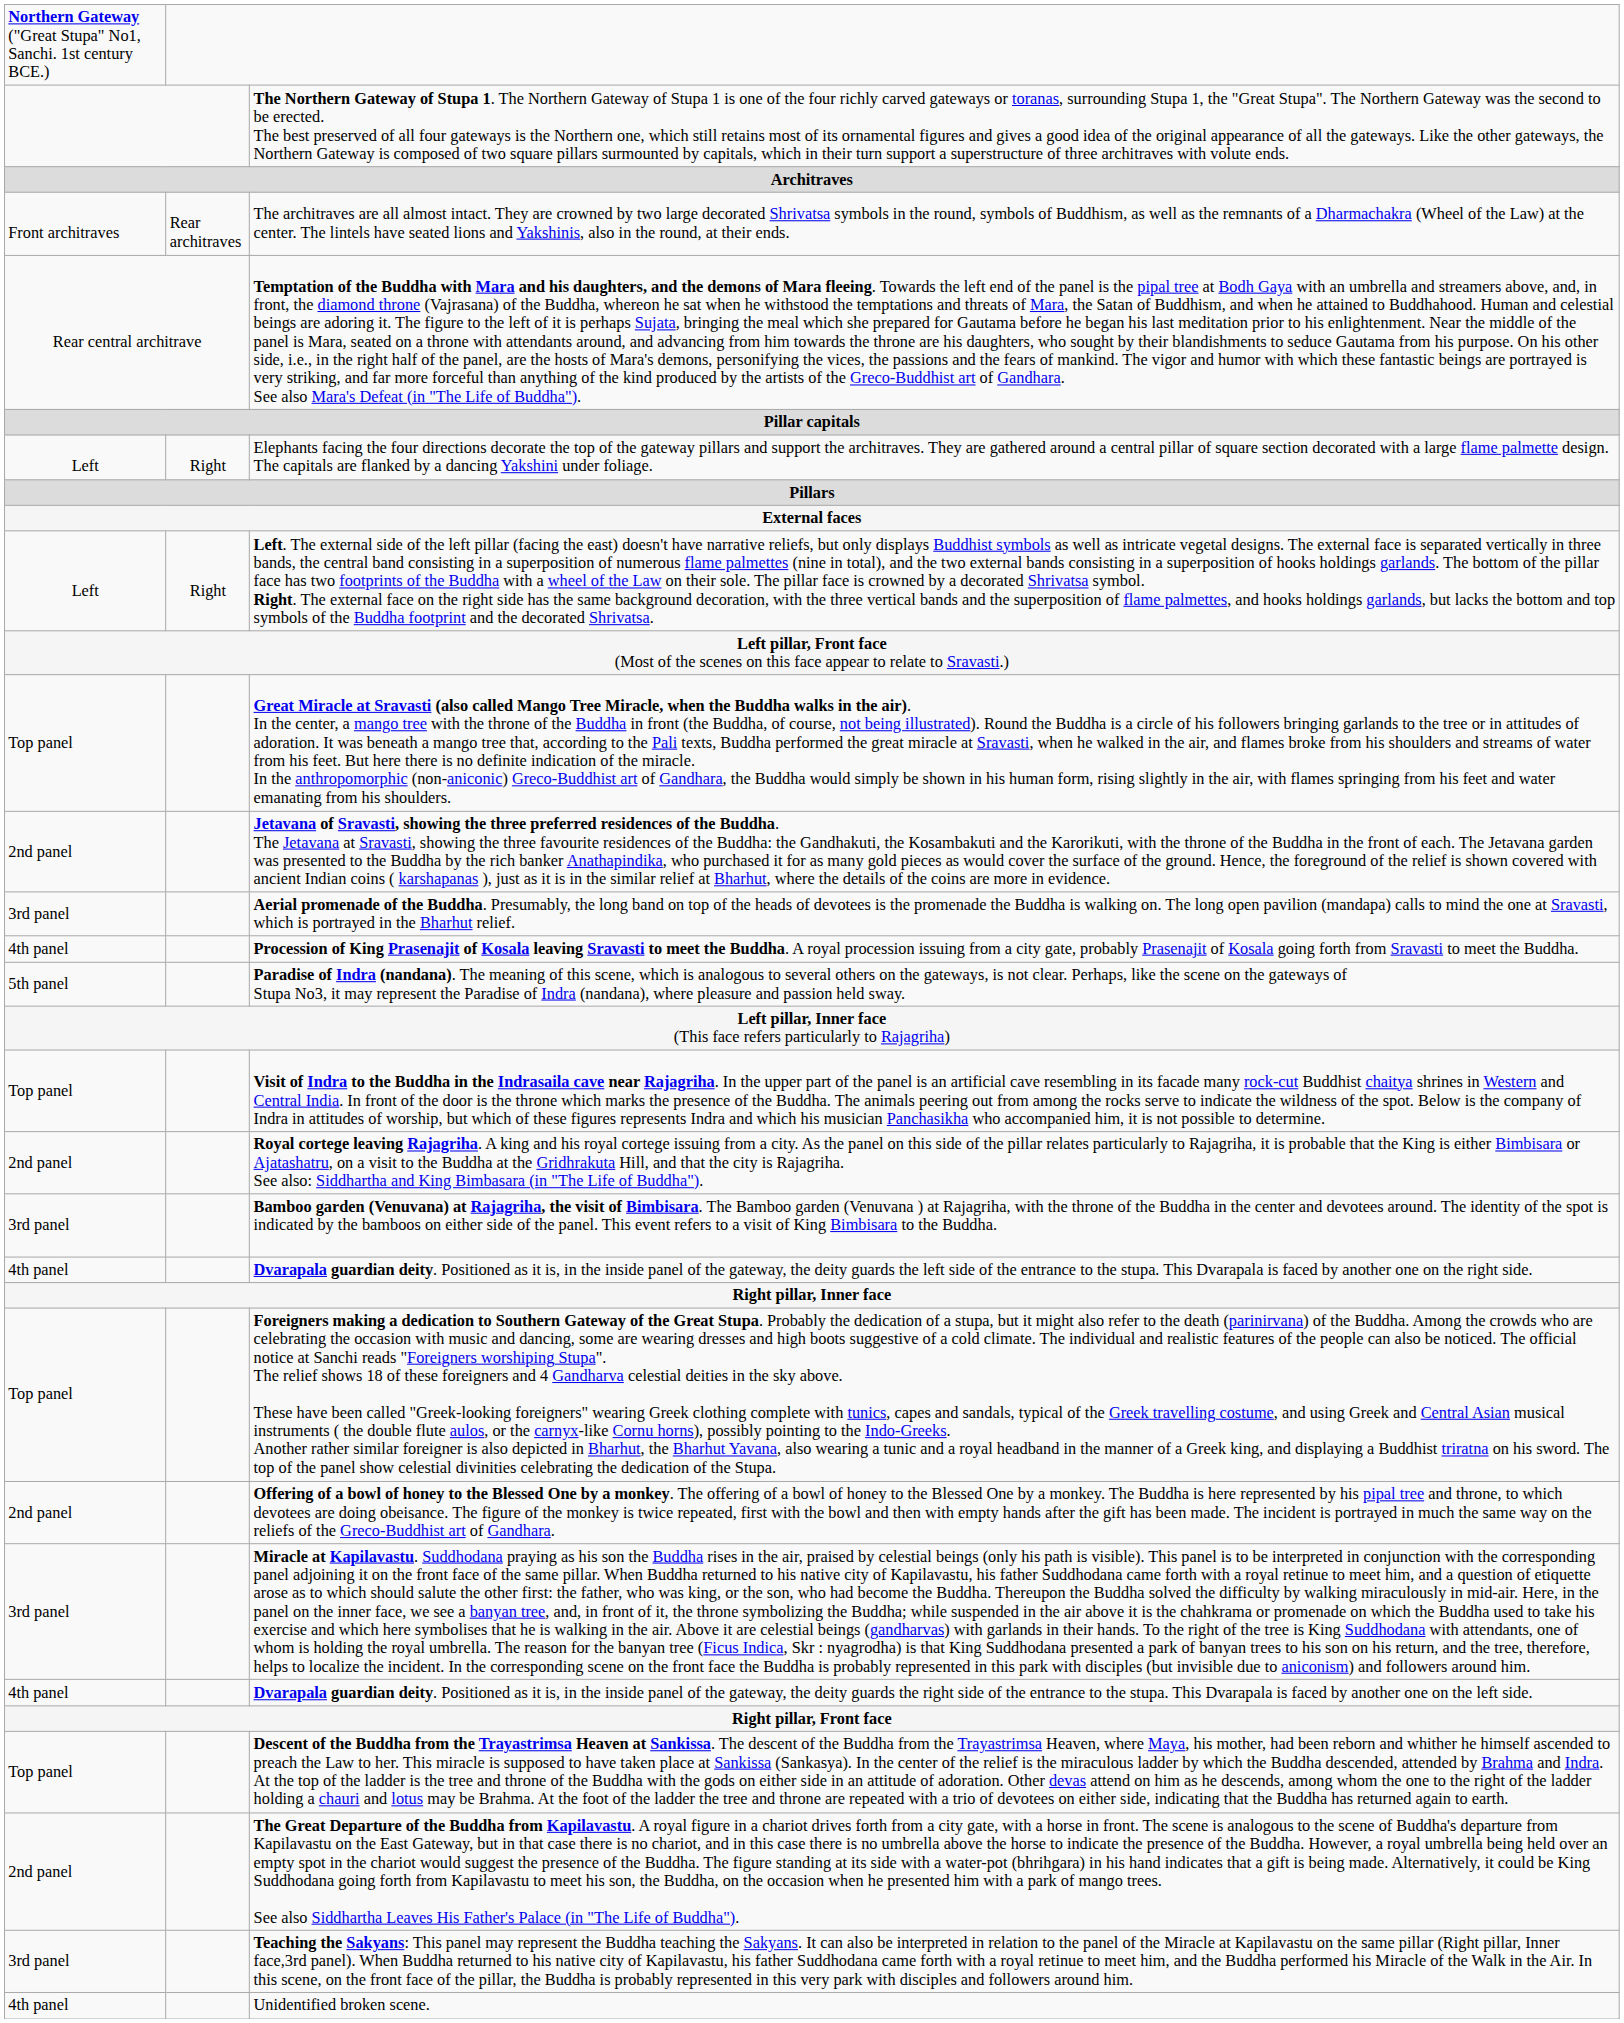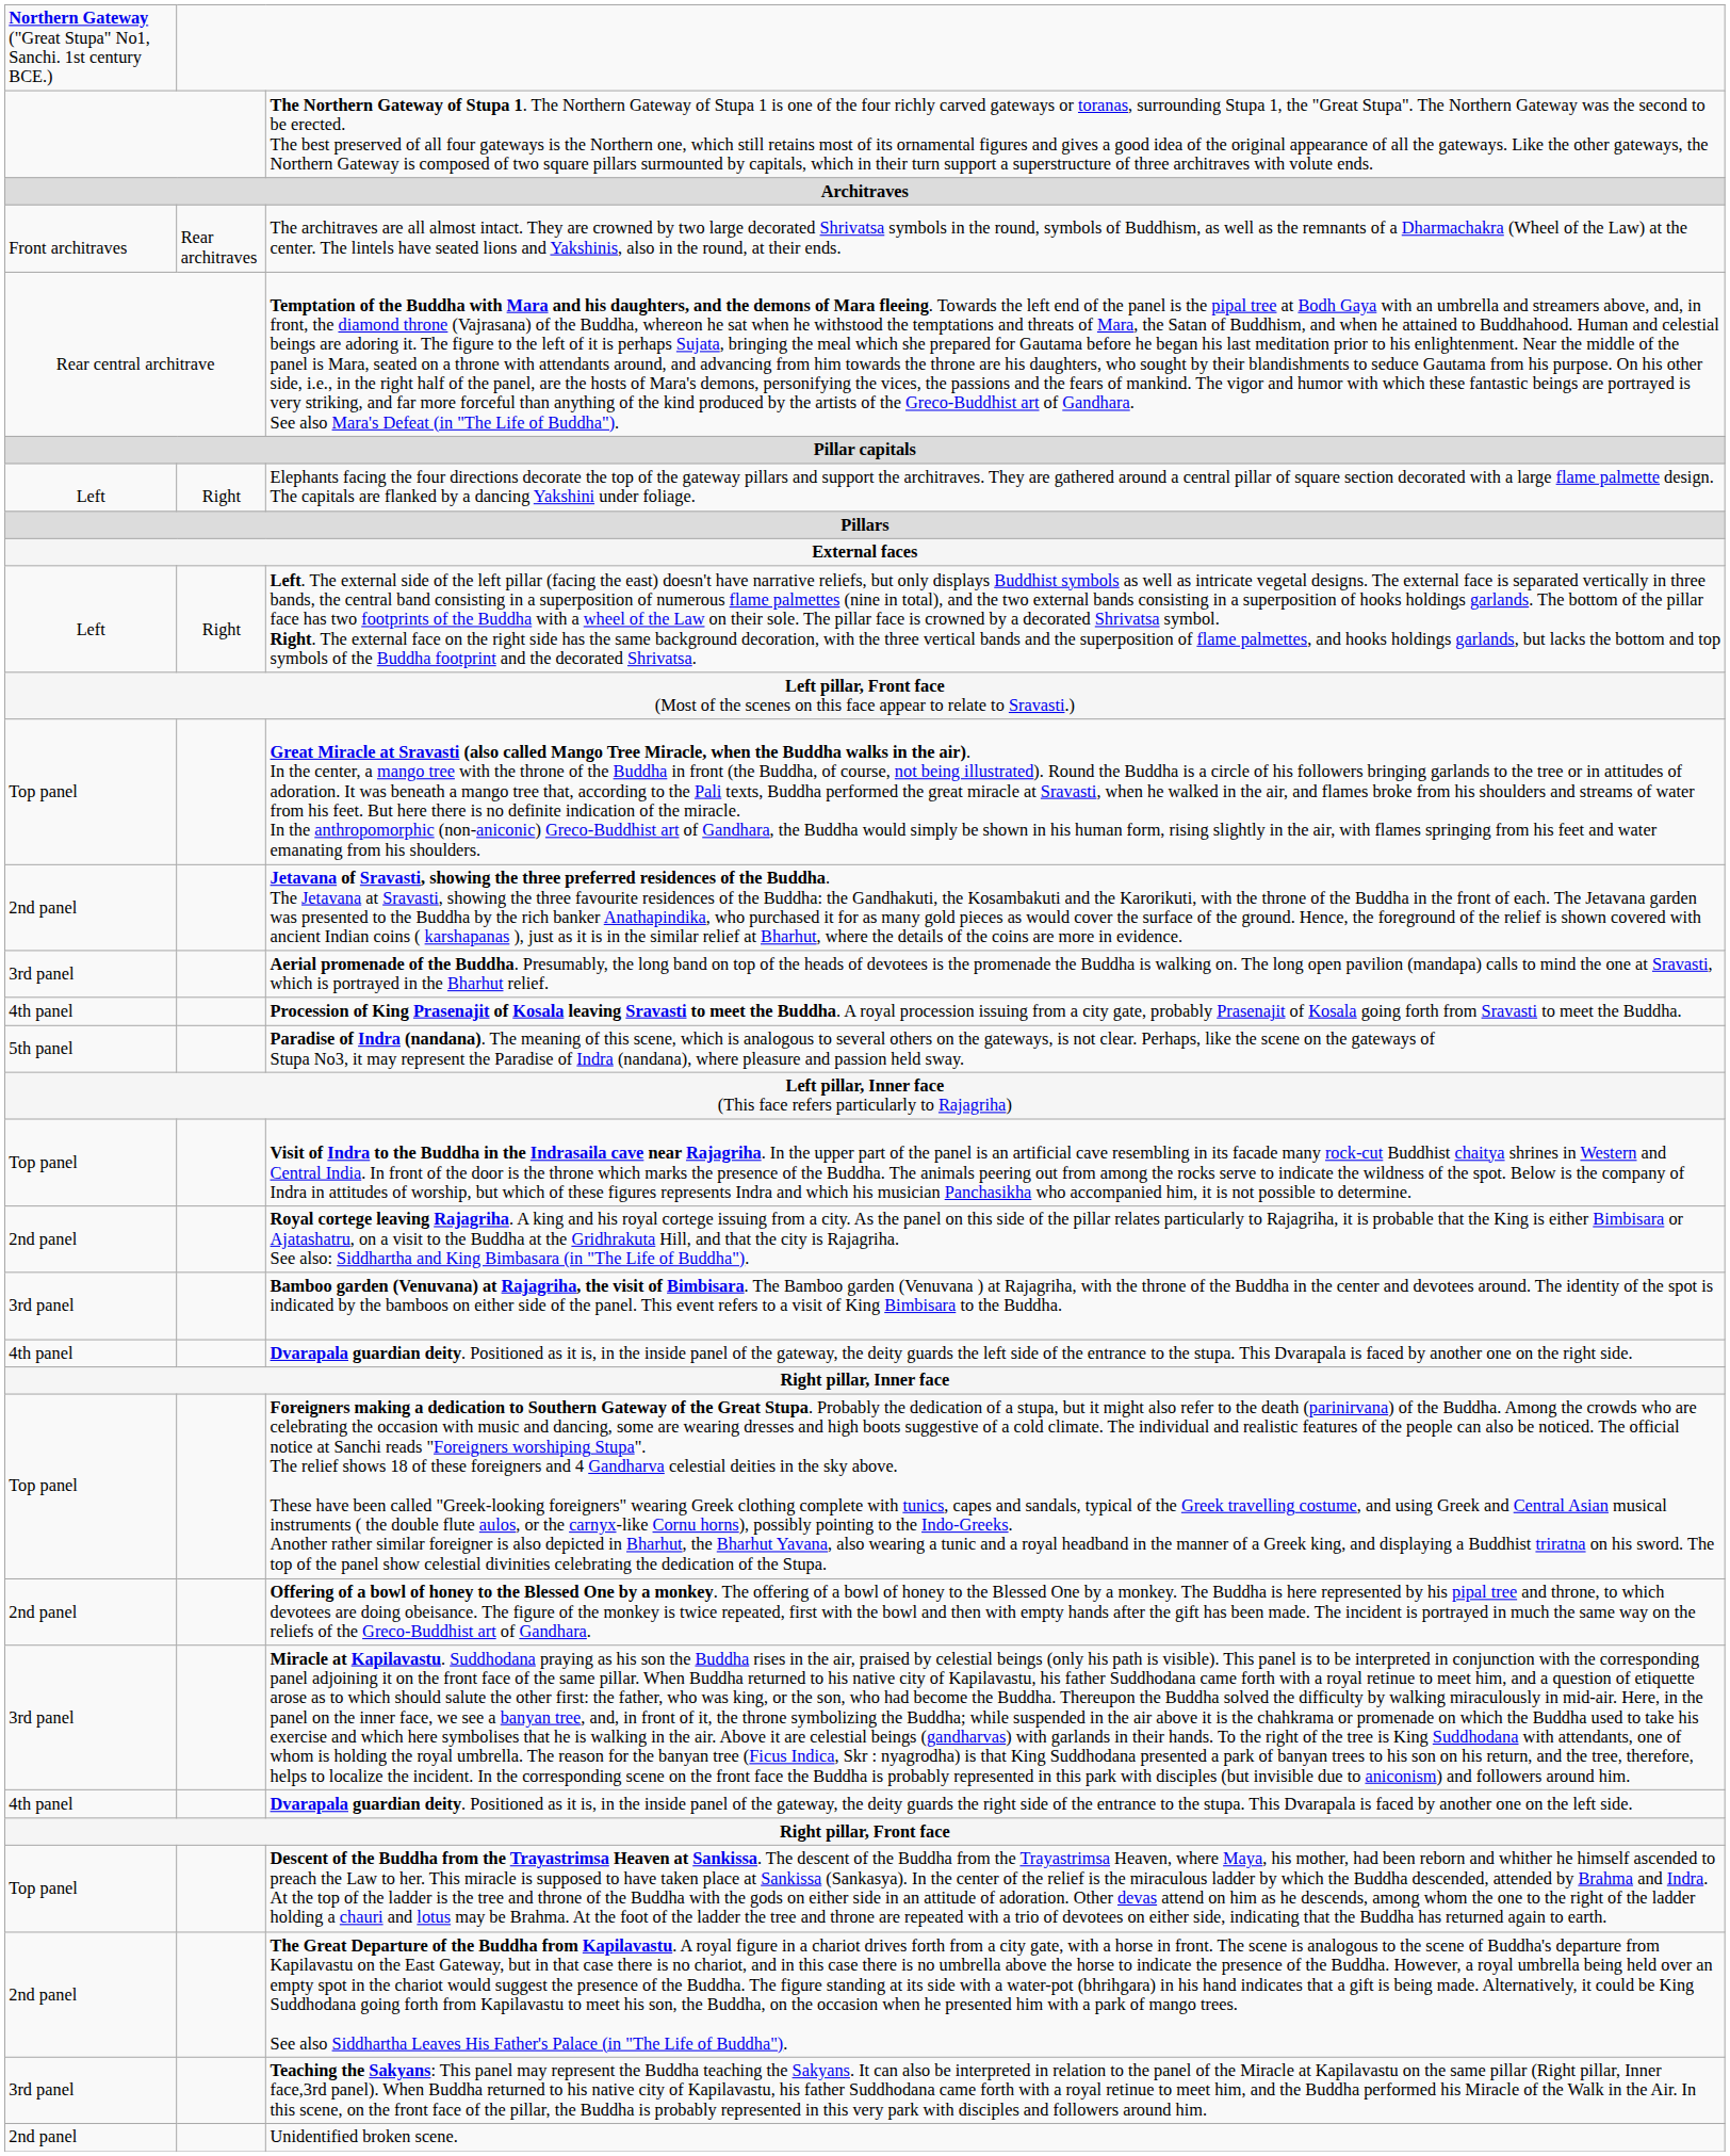Unidentified broken scene. | column 1: 4th panel -> 2nd panel
